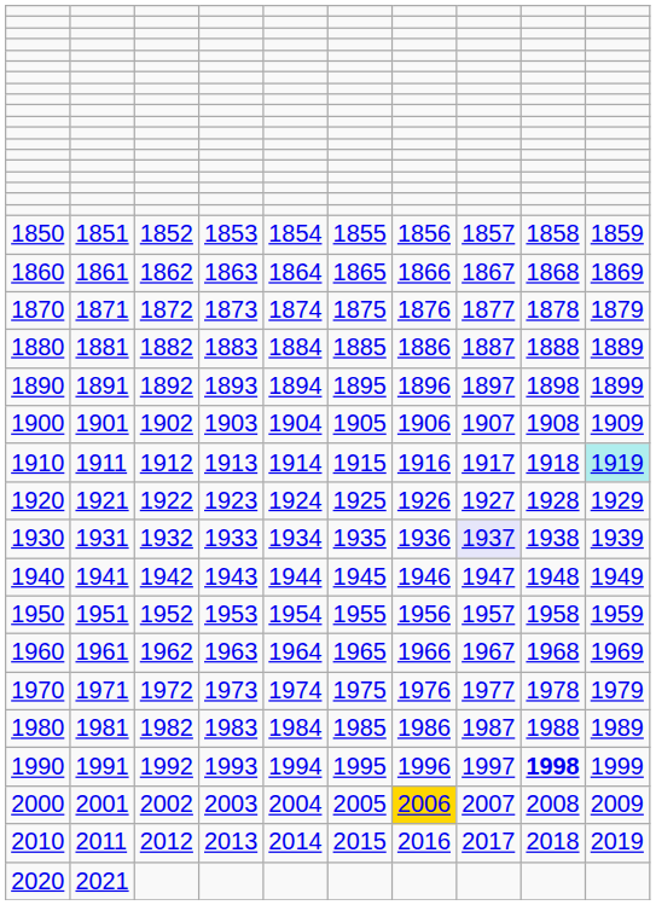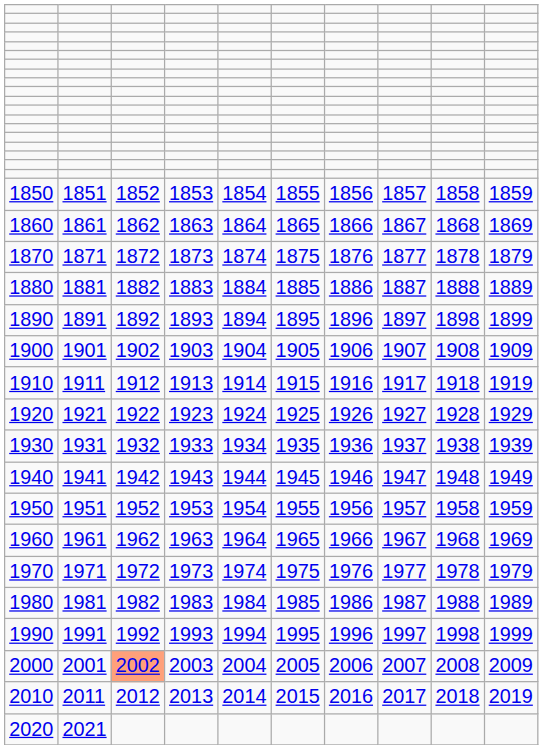1910 | column 10: paleturquoise background -> no background
1930 | column 8: lavender background -> no background
1990 | column 9: bold -> normal
2000 | column 3: no background -> lightsalmon background
2000 | column 7: gold background -> no background
